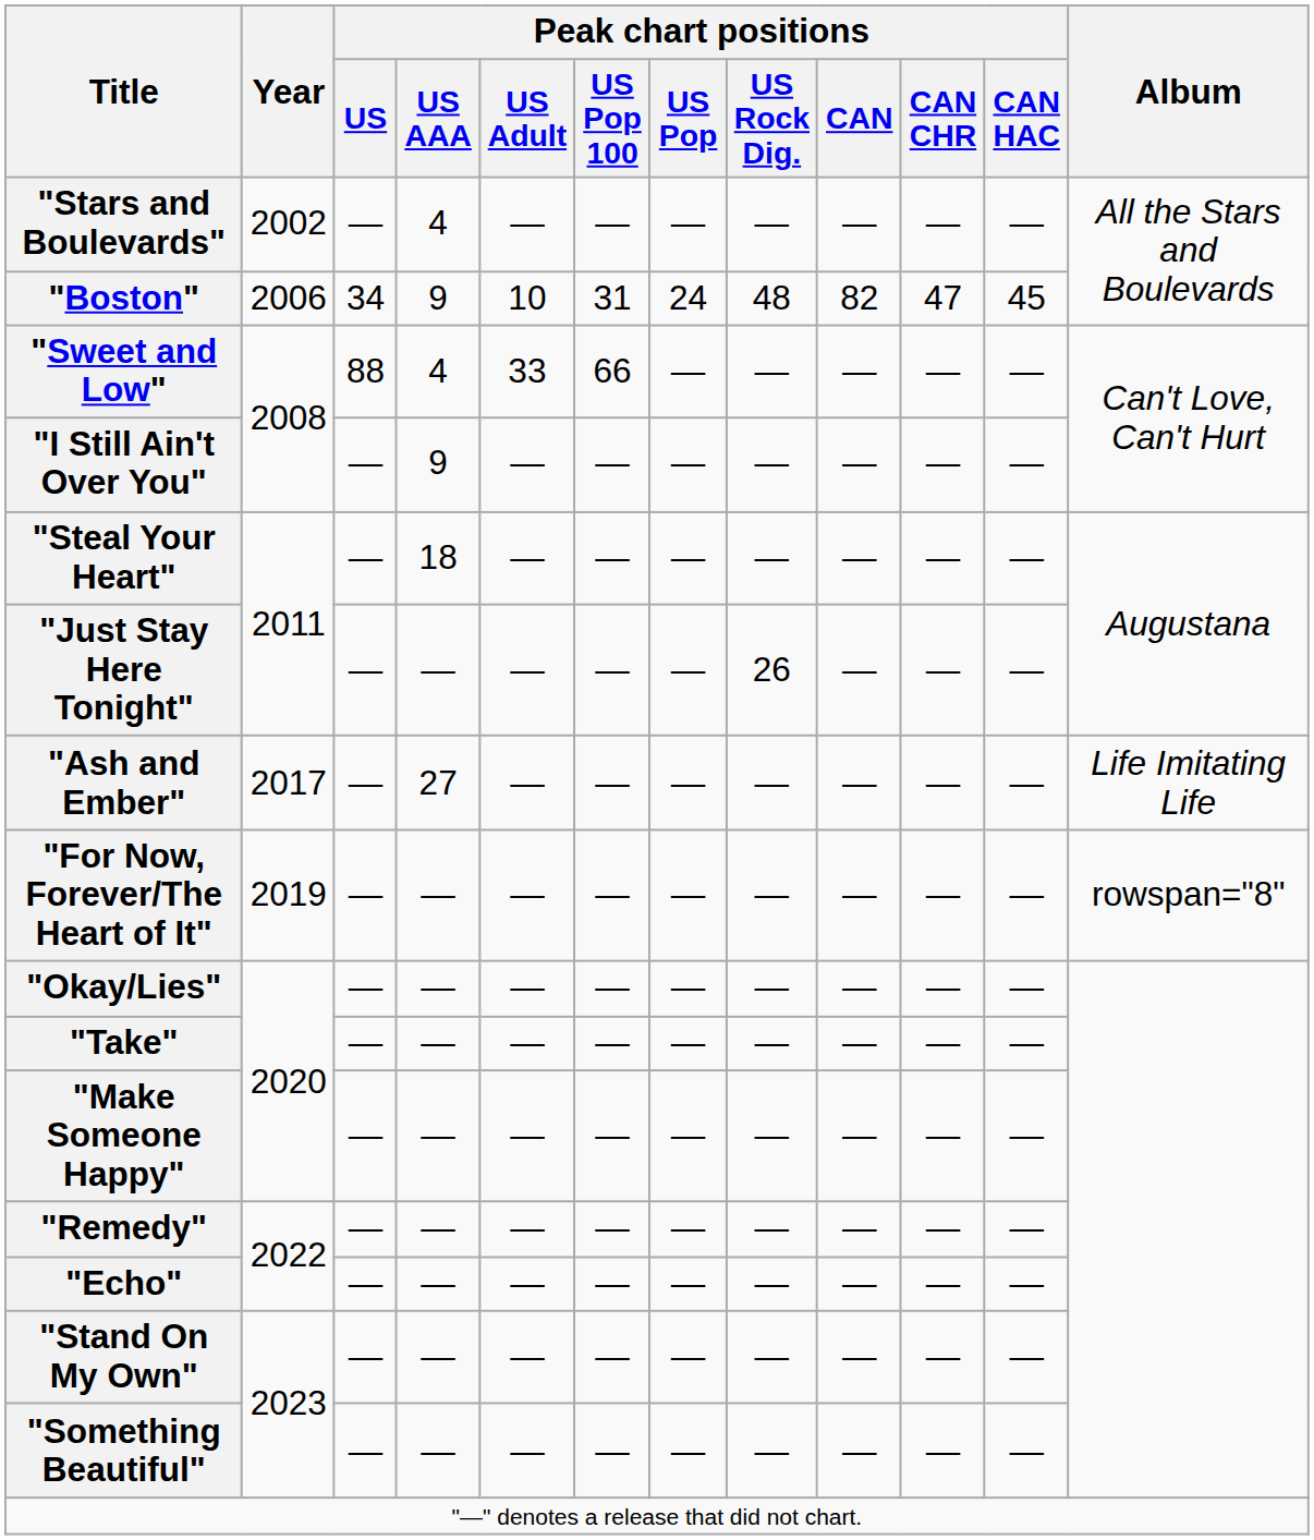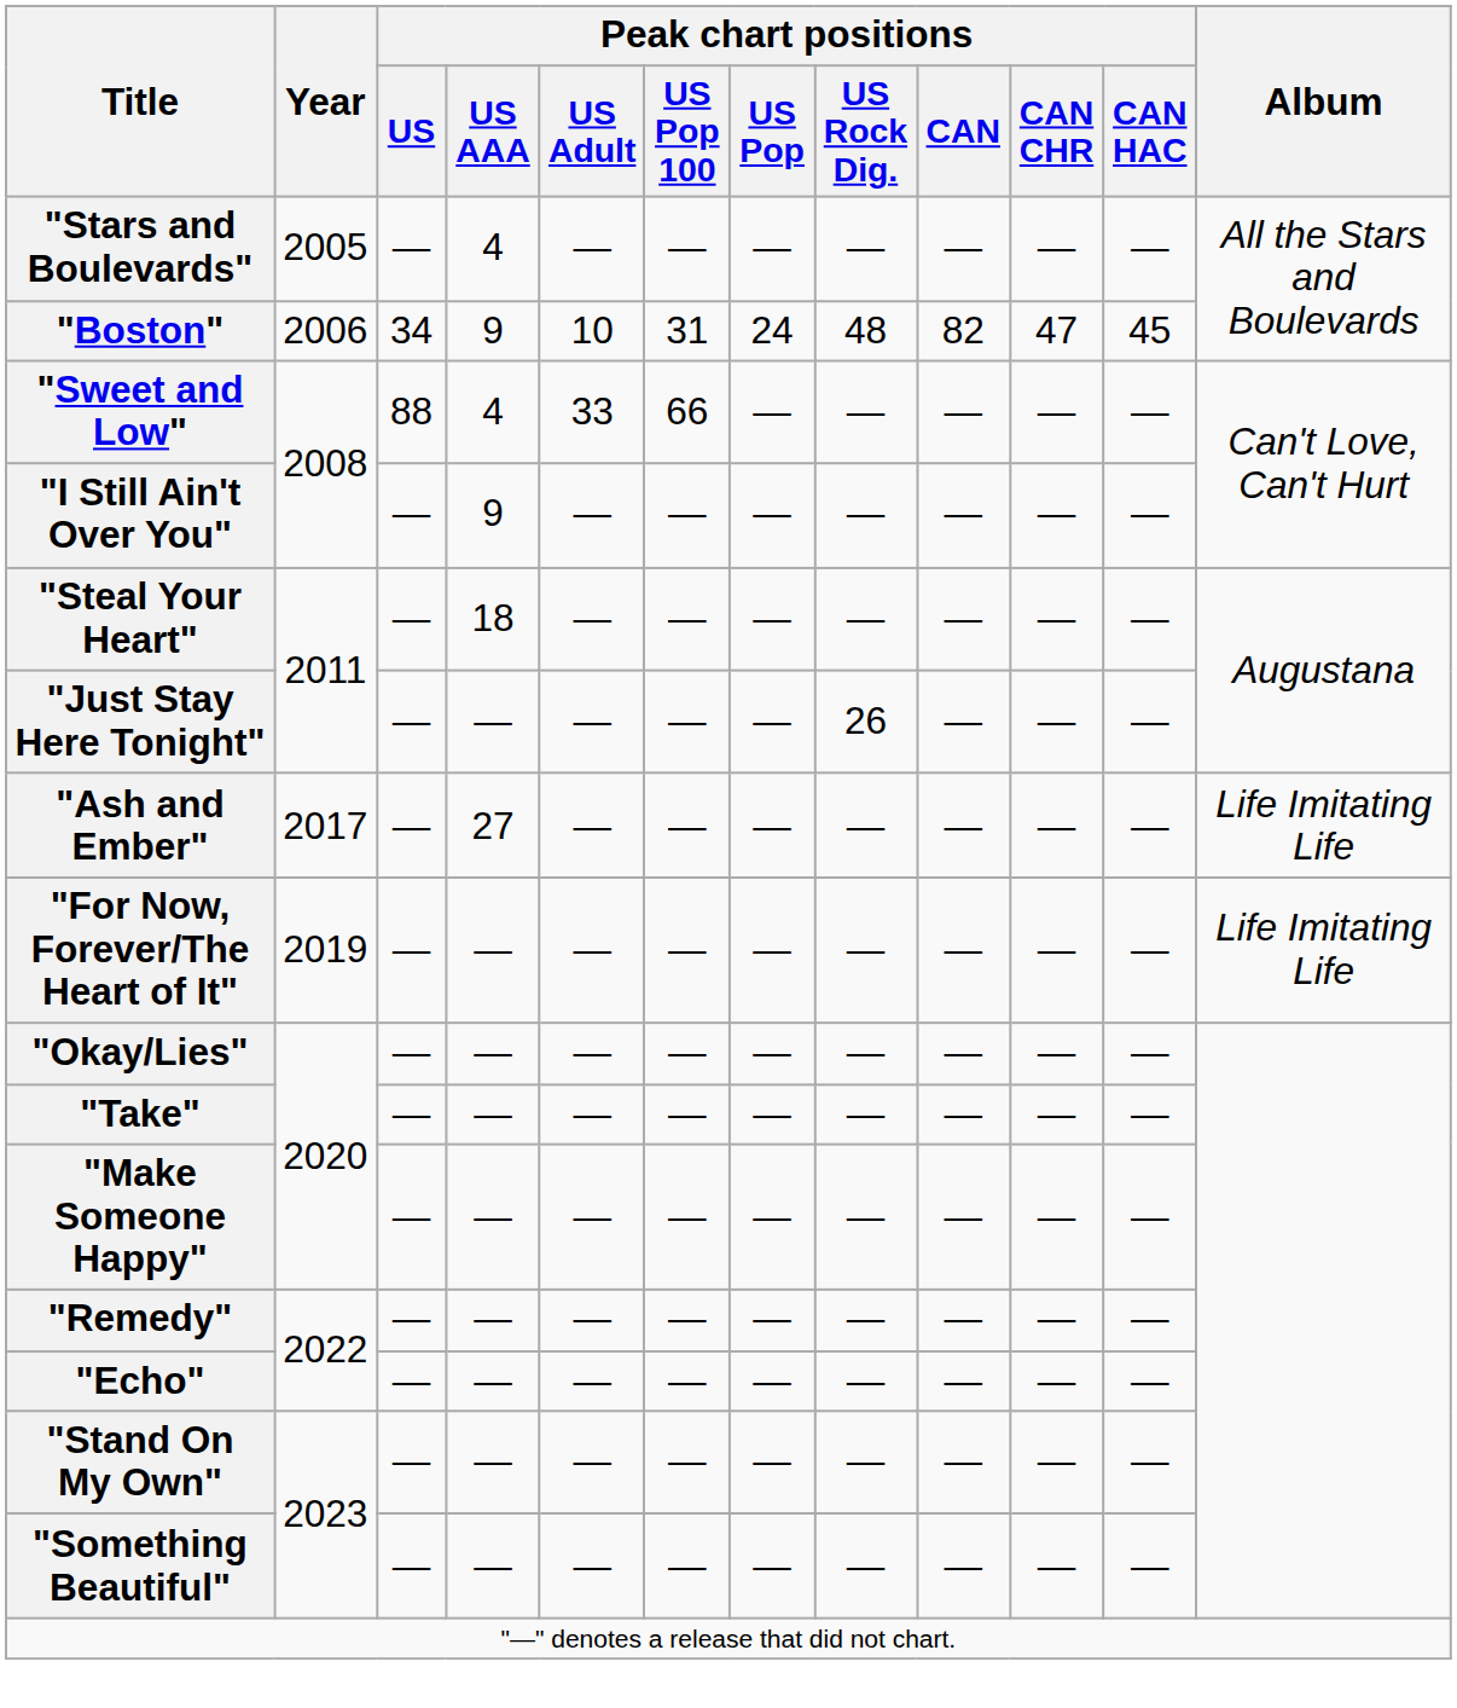"Stars and Boulevards" | Year: 2002 -> 2005
"For Now, Forever/The Heart of It" | Album: rowspan="8" -> Life Imitating Life
